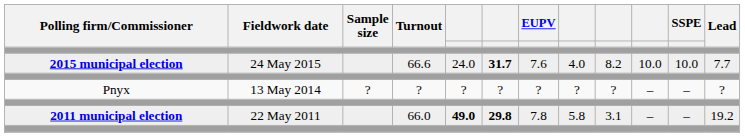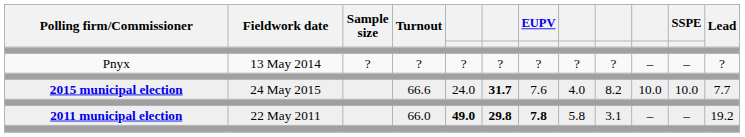rows swapped: 2015 municipal election <-> Pnyx
2011 municipal election | EUPV: normal -> bold
